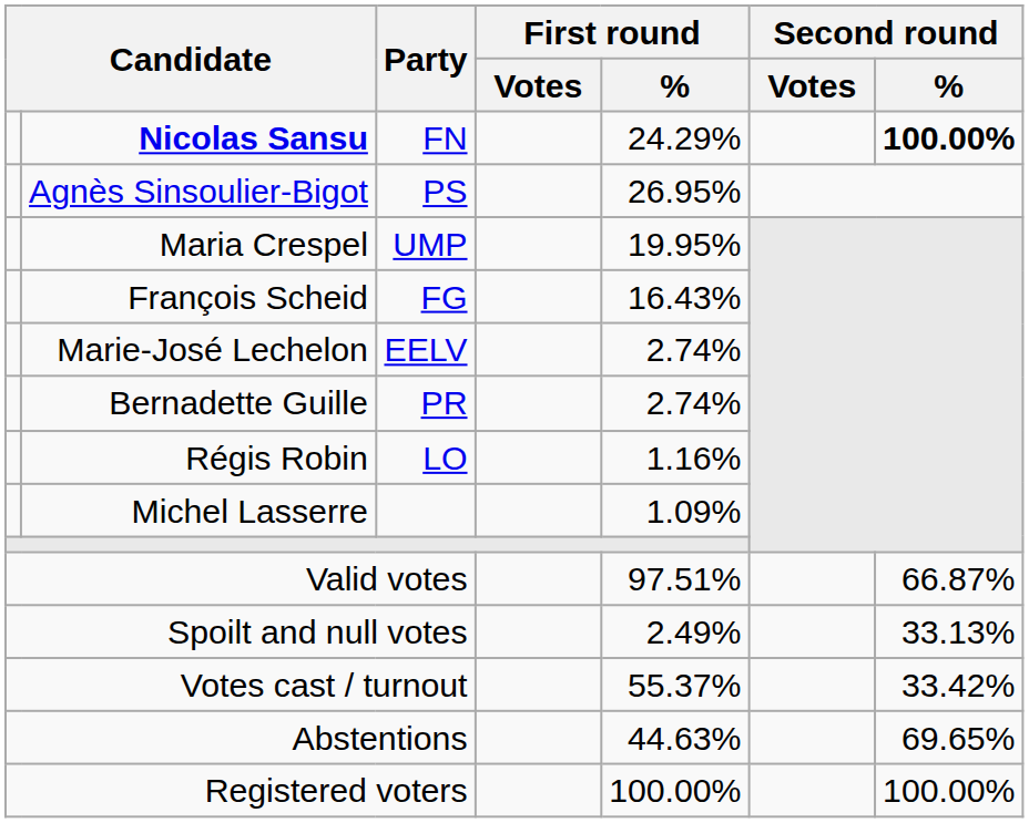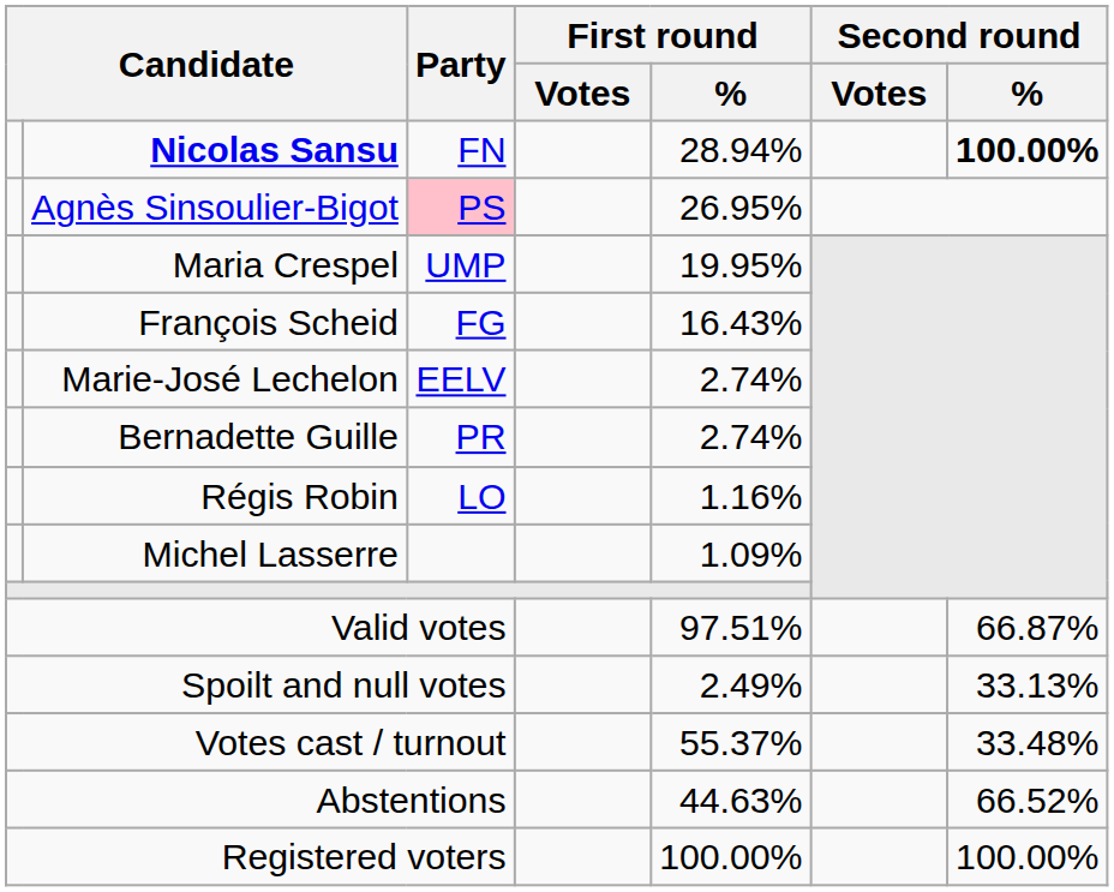Nicolas Sansu | First round / %: 24.29% -> 28.94%
Agnès Sinsoulier-Bigot | Party: no background -> pink background
Votes cast / turnout | Second round / %: 33.42% -> 33.48%
Abstentions | Second round / %: 69.65% -> 66.52%
